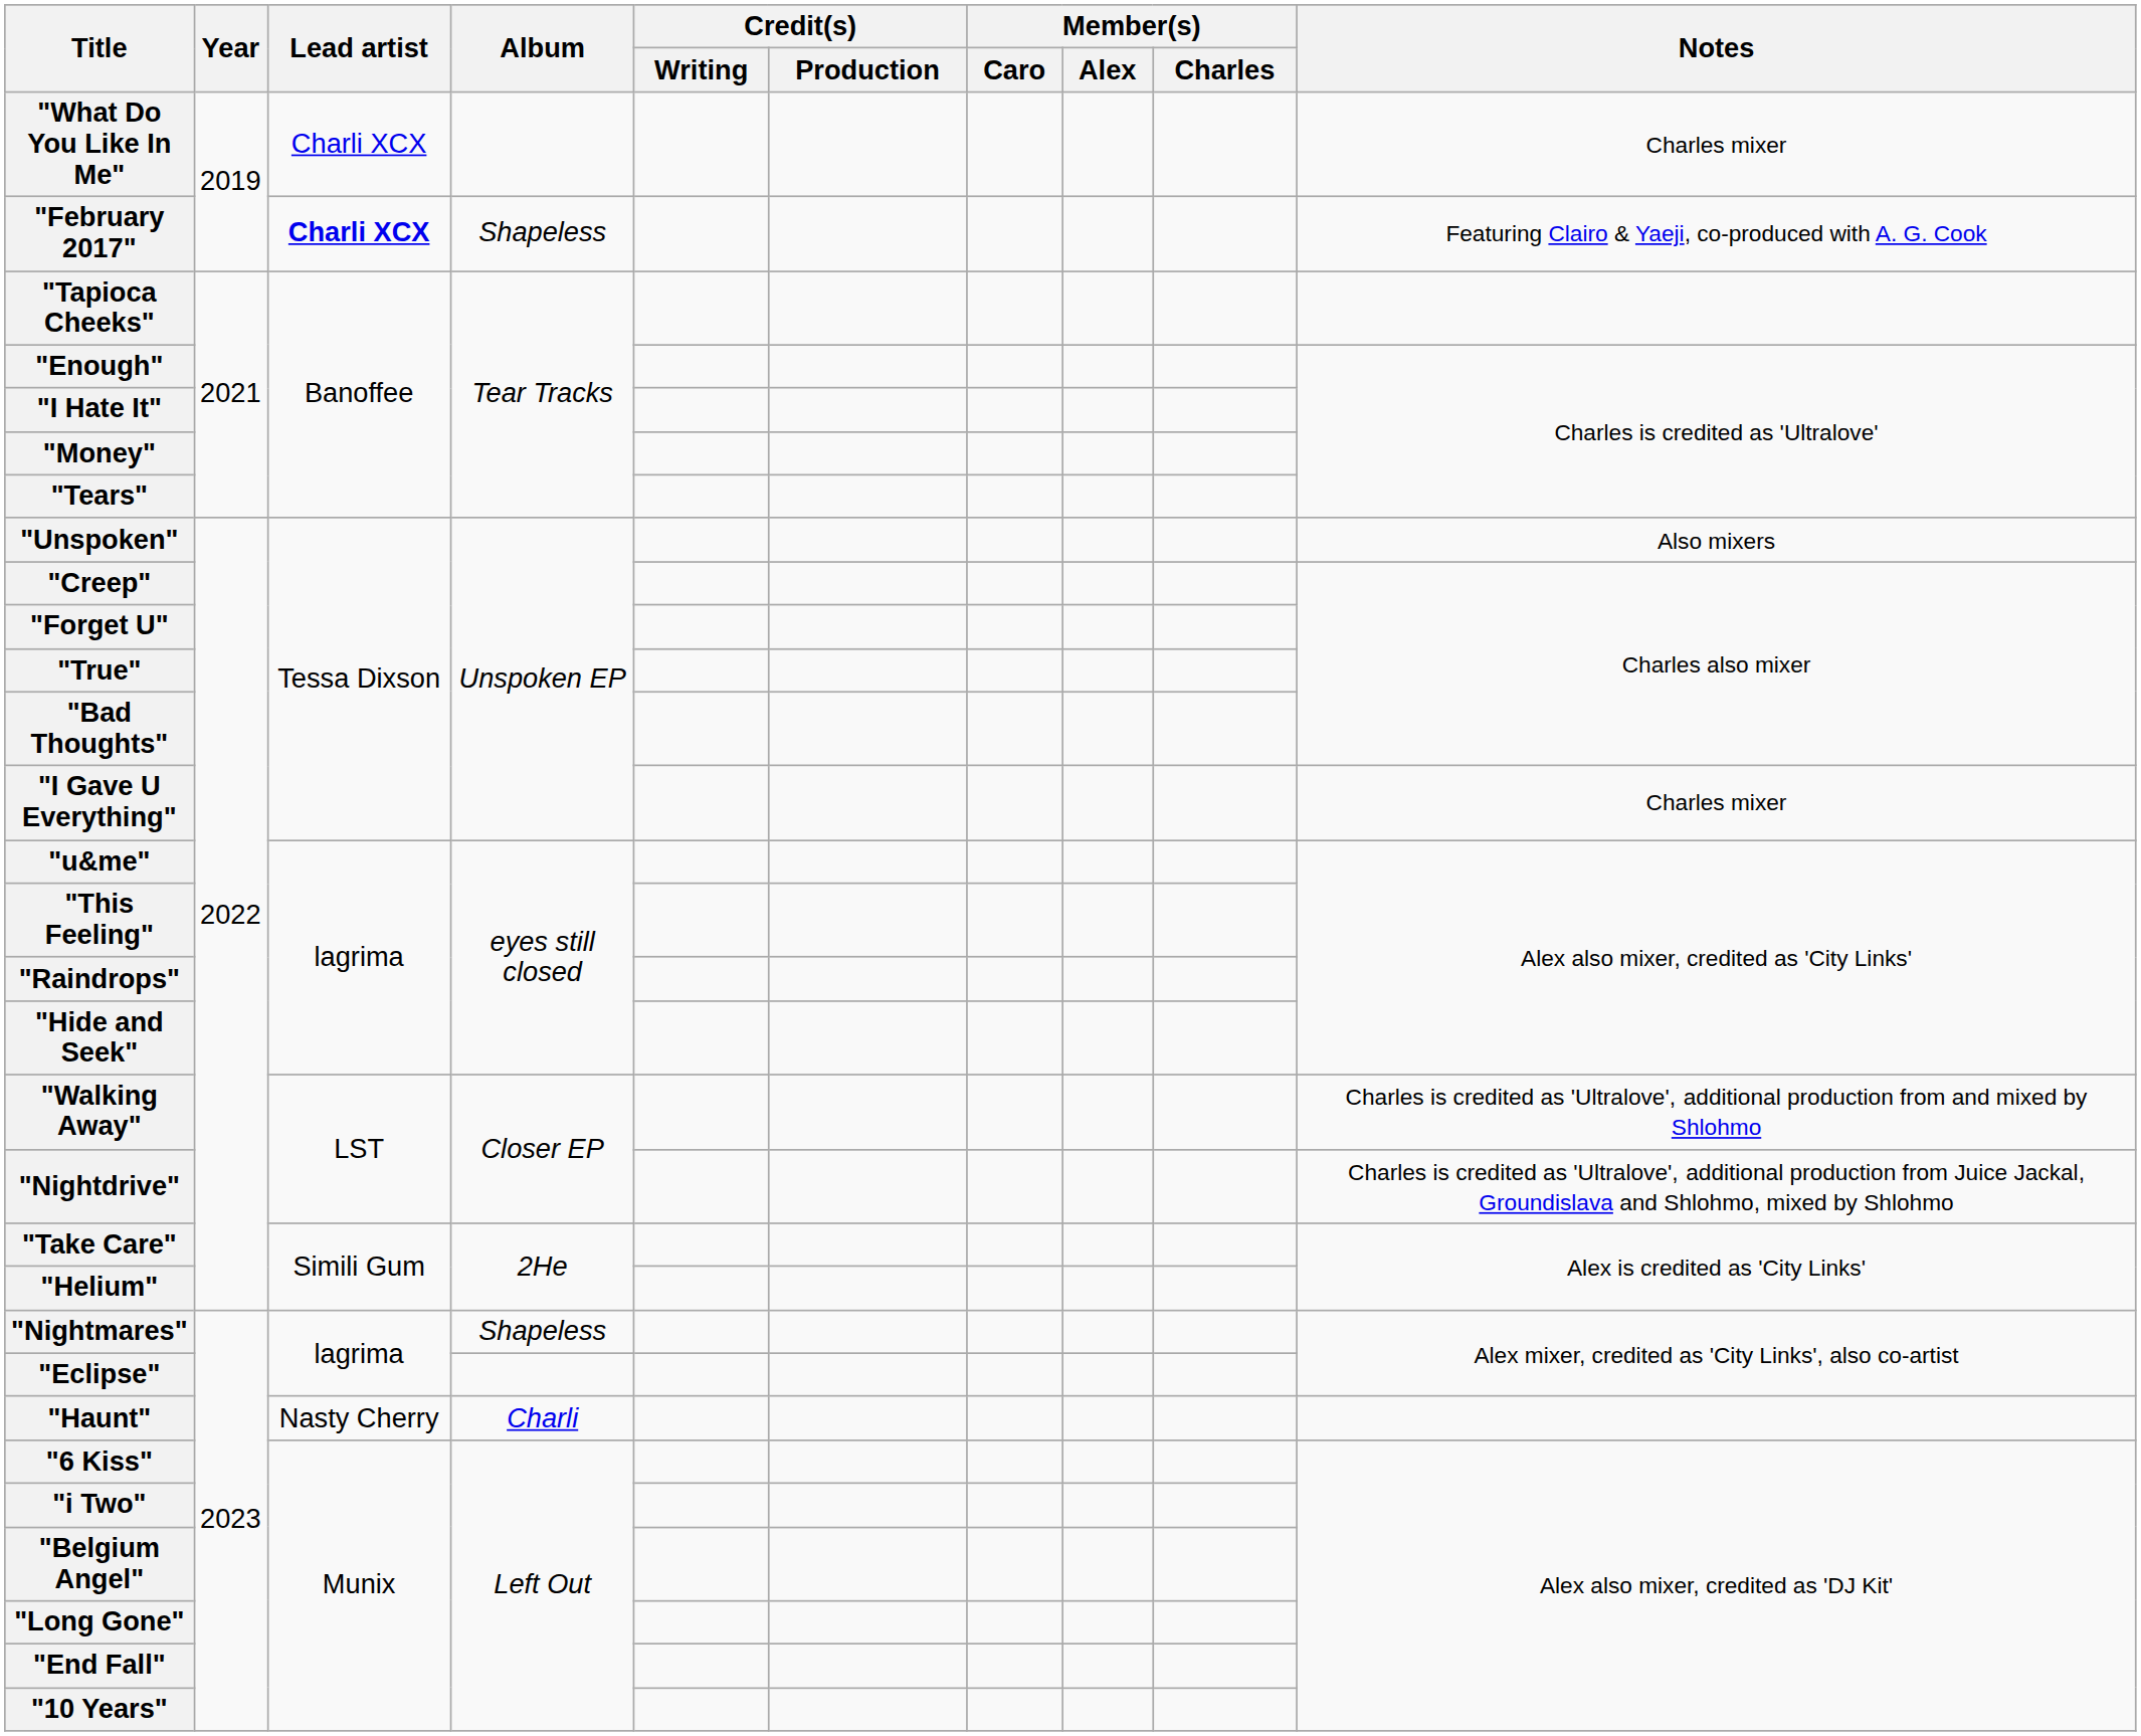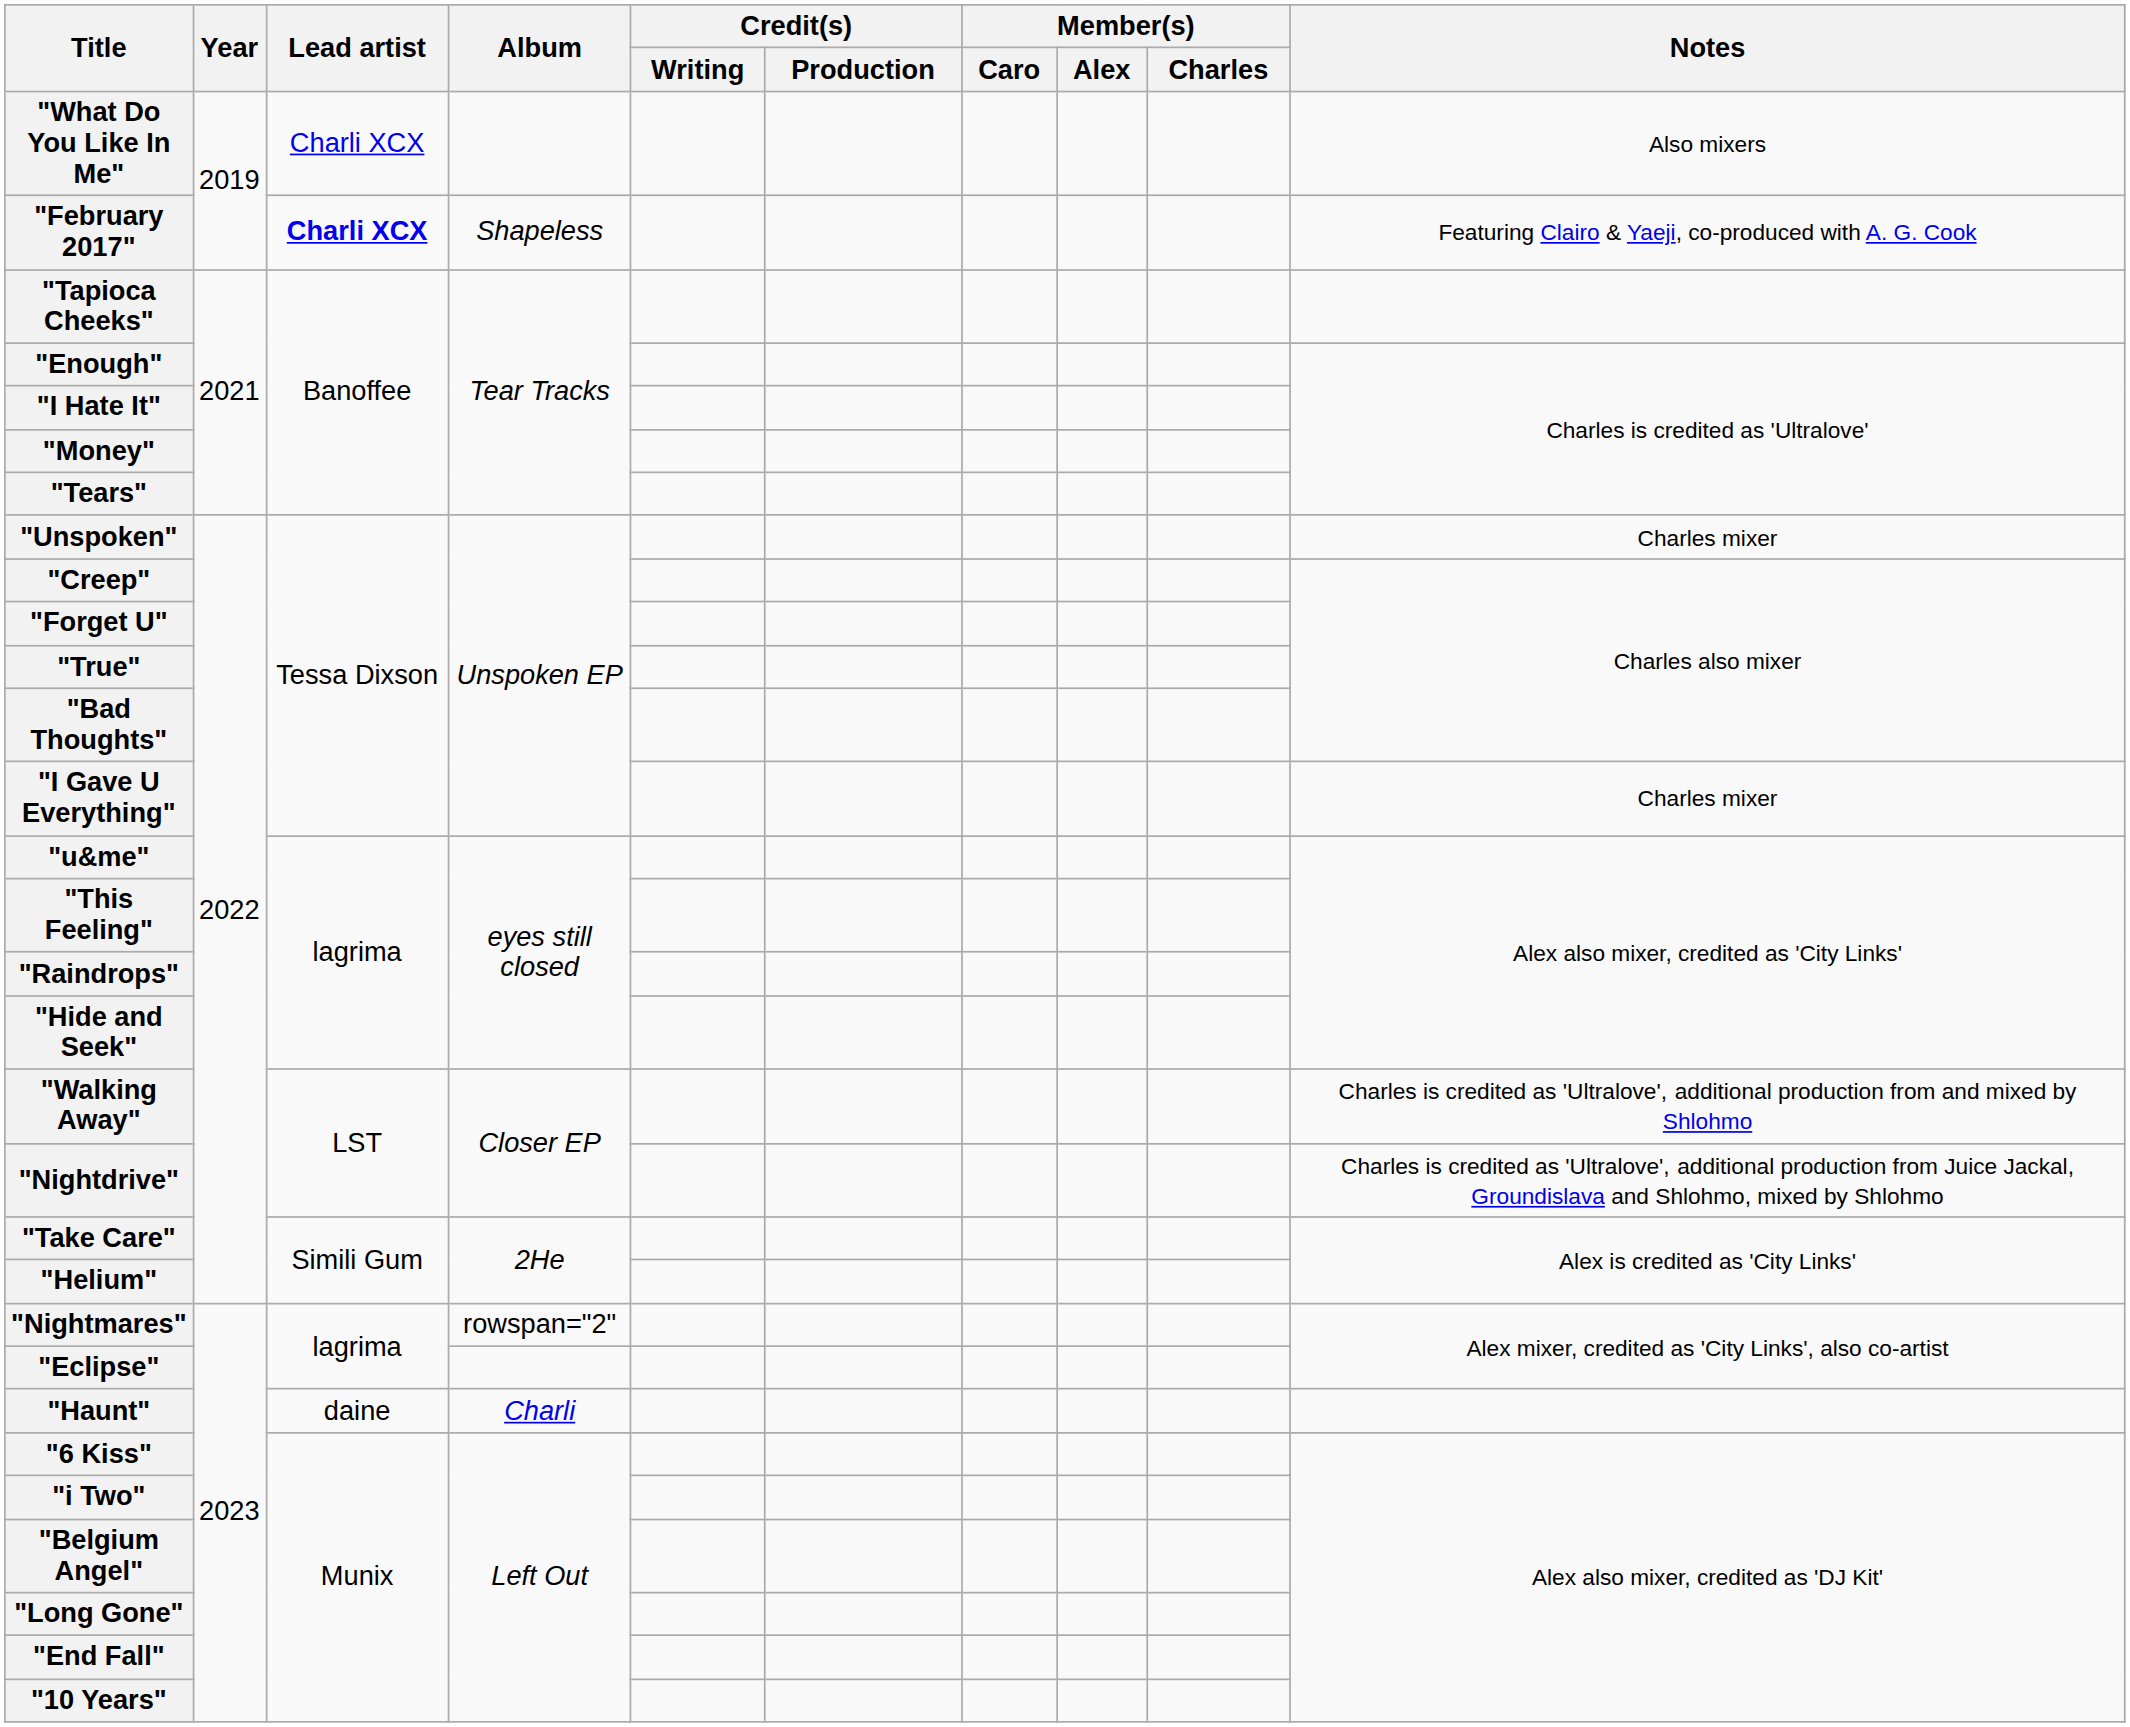"What Do You Like In Me" | Notes: Charles mixer -> Also mixers
"Unspoken" | Notes: Also mixers -> Charles mixer
"Nightmares" | Album: Shapeless -> rowspan="2"
"Haunt" | Lead artist: Nasty Cherry -> daine
